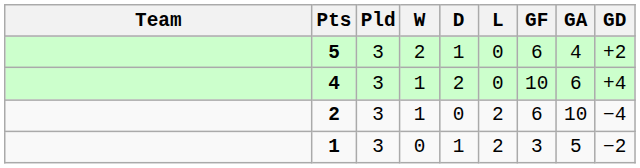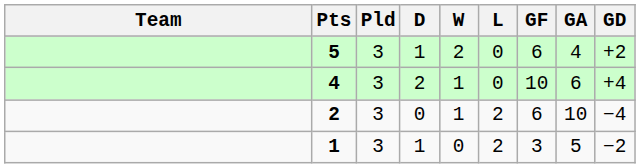columns swapped: W <-> D
